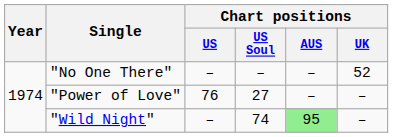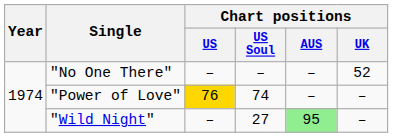"Power of Love" | Chart positions / US: no background -> gold background
"Power of Love" | Chart positions / US Soul: 27 -> 74
"Wild Night" | Chart positions / US Soul: 74 -> 27
